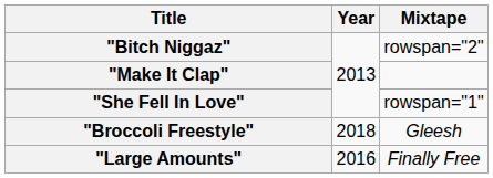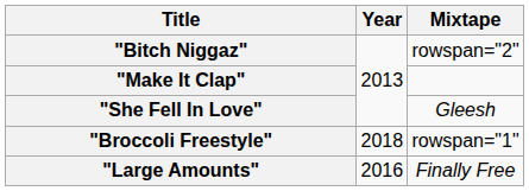"She Fell In Love" | Mixtape: rowspan="1" -> Gleesh
"Broccoli Freestyle" | Mixtape: Gleesh -> rowspan="1"
